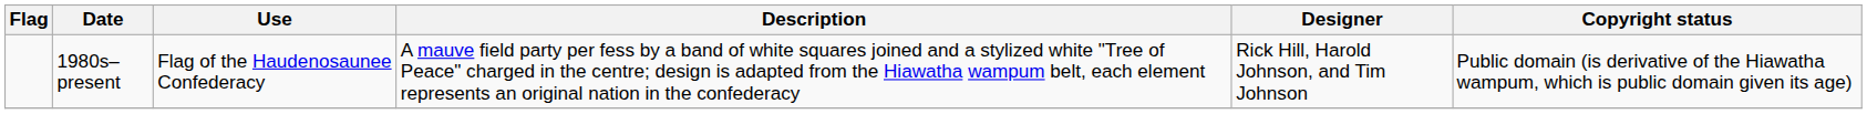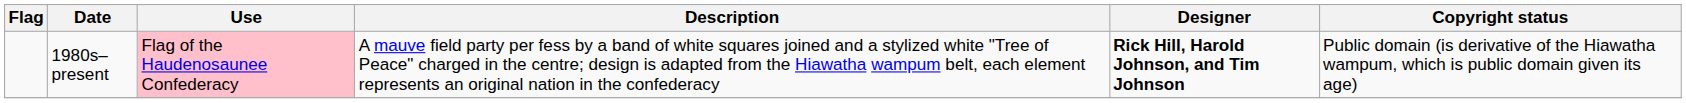1980s–present | Use: no background -> pink background
1980s–present | Designer: normal -> bold
